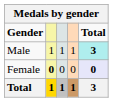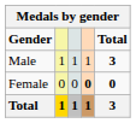Male | Total: paleturquoise background -> no background
Female | column 2: bold -> normal
Female | column 4: normal -> bold
Female | Total: lavender background -> no background
